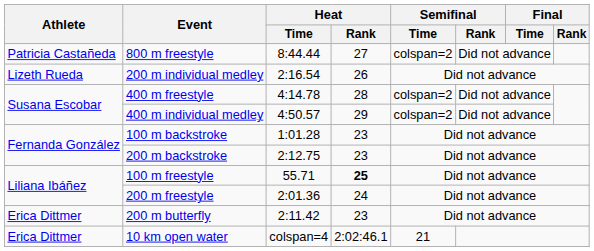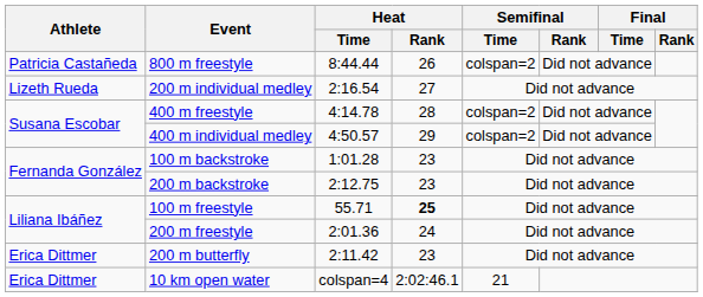800 m freestyle | Heat / Rank: 27 -> 26
200 m individual medley | Heat / Rank: 26 -> 27
